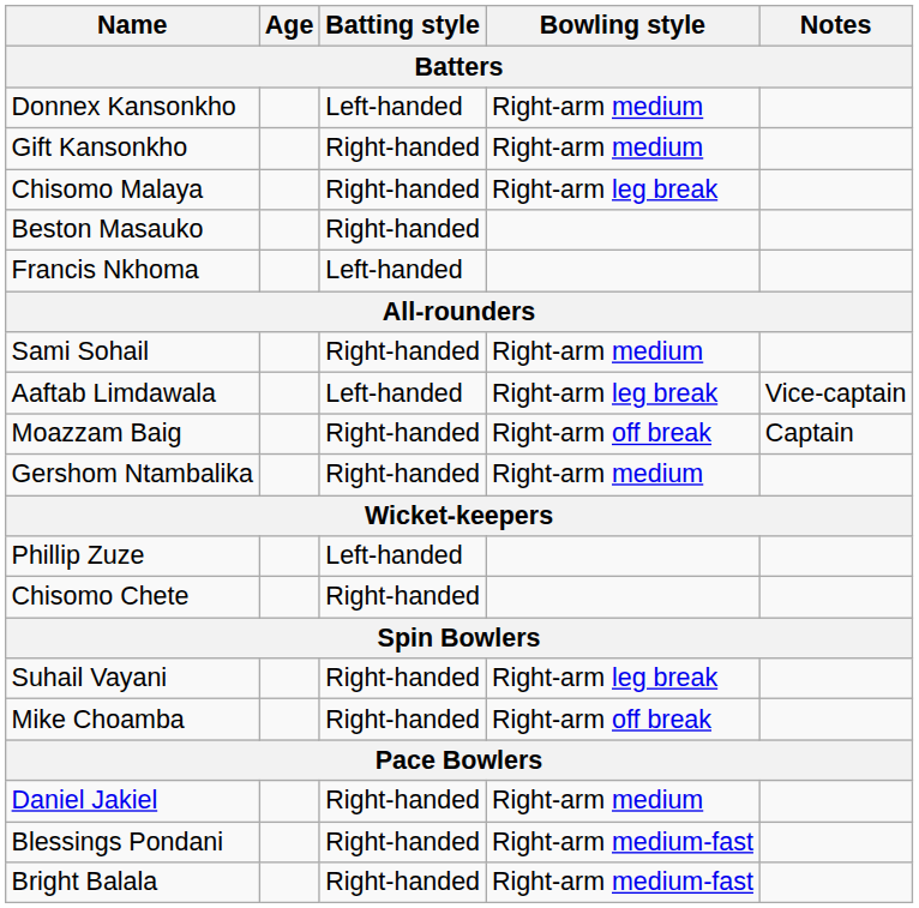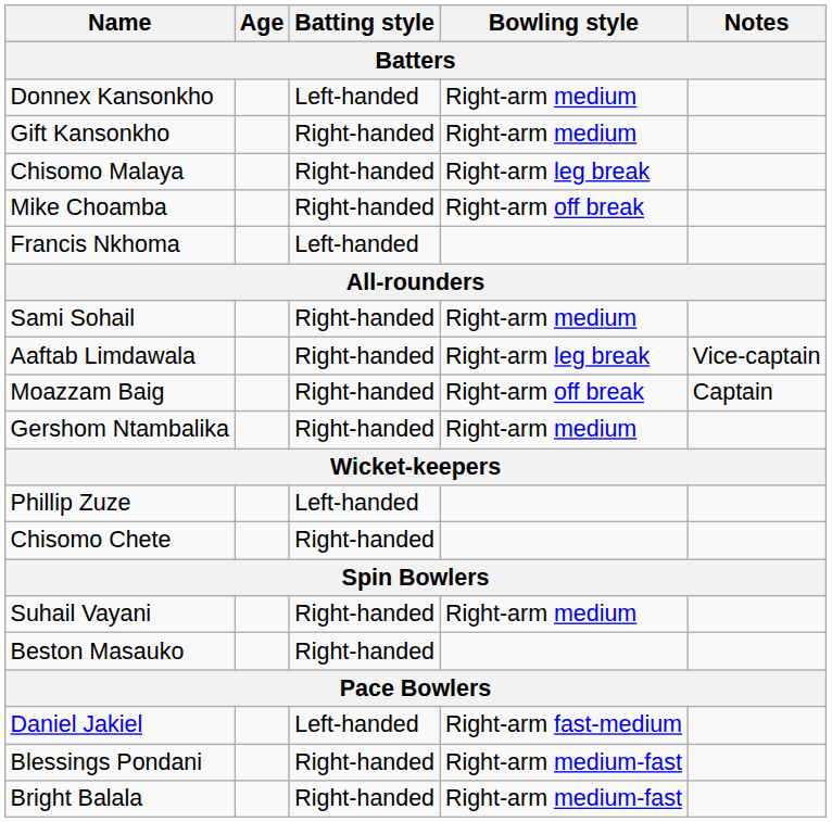rows swapped: Beston Masauko <-> Mike Choamba
Aaftab Limdawala | Batting style: Left-handed -> Right-handed
Suhail Vayani | Bowling style: Right-arm leg break -> Right-arm medium
Daniel Jakiel | Batting style: Right-handed -> Left-handed
Daniel Jakiel | Bowling style: Right-arm medium -> Right-arm fast-medium
